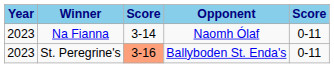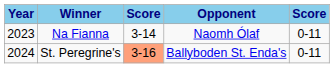St. Peregrine's | Year: 2023 -> 2024
